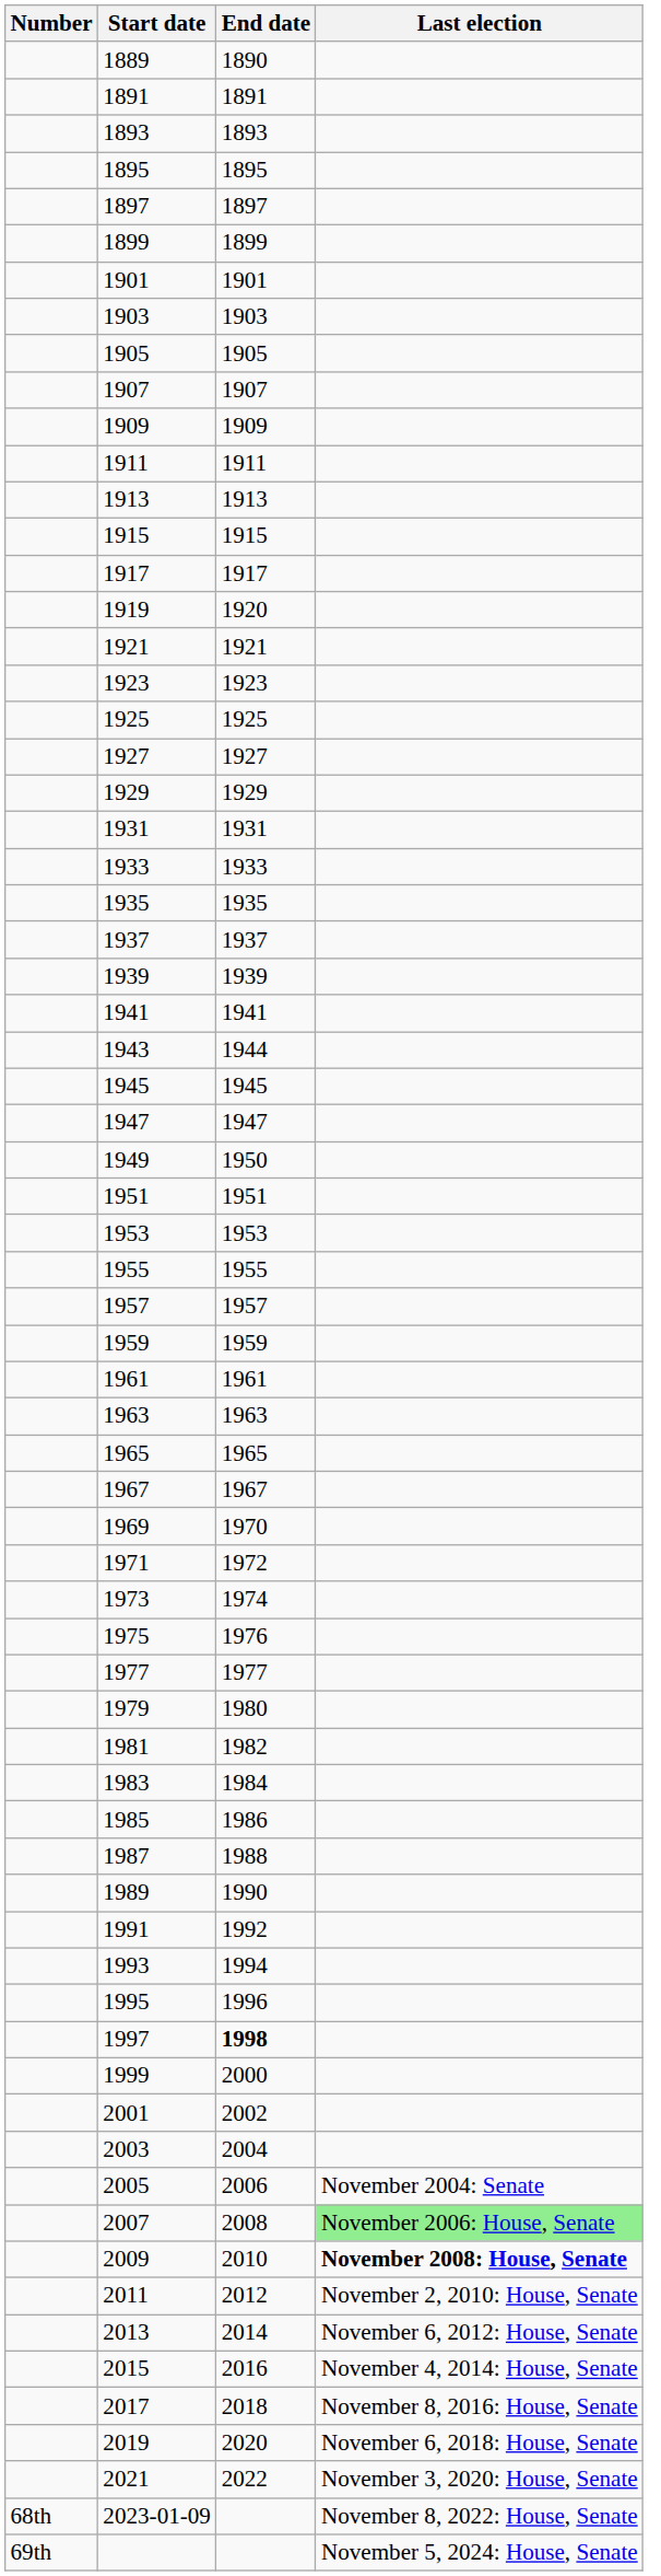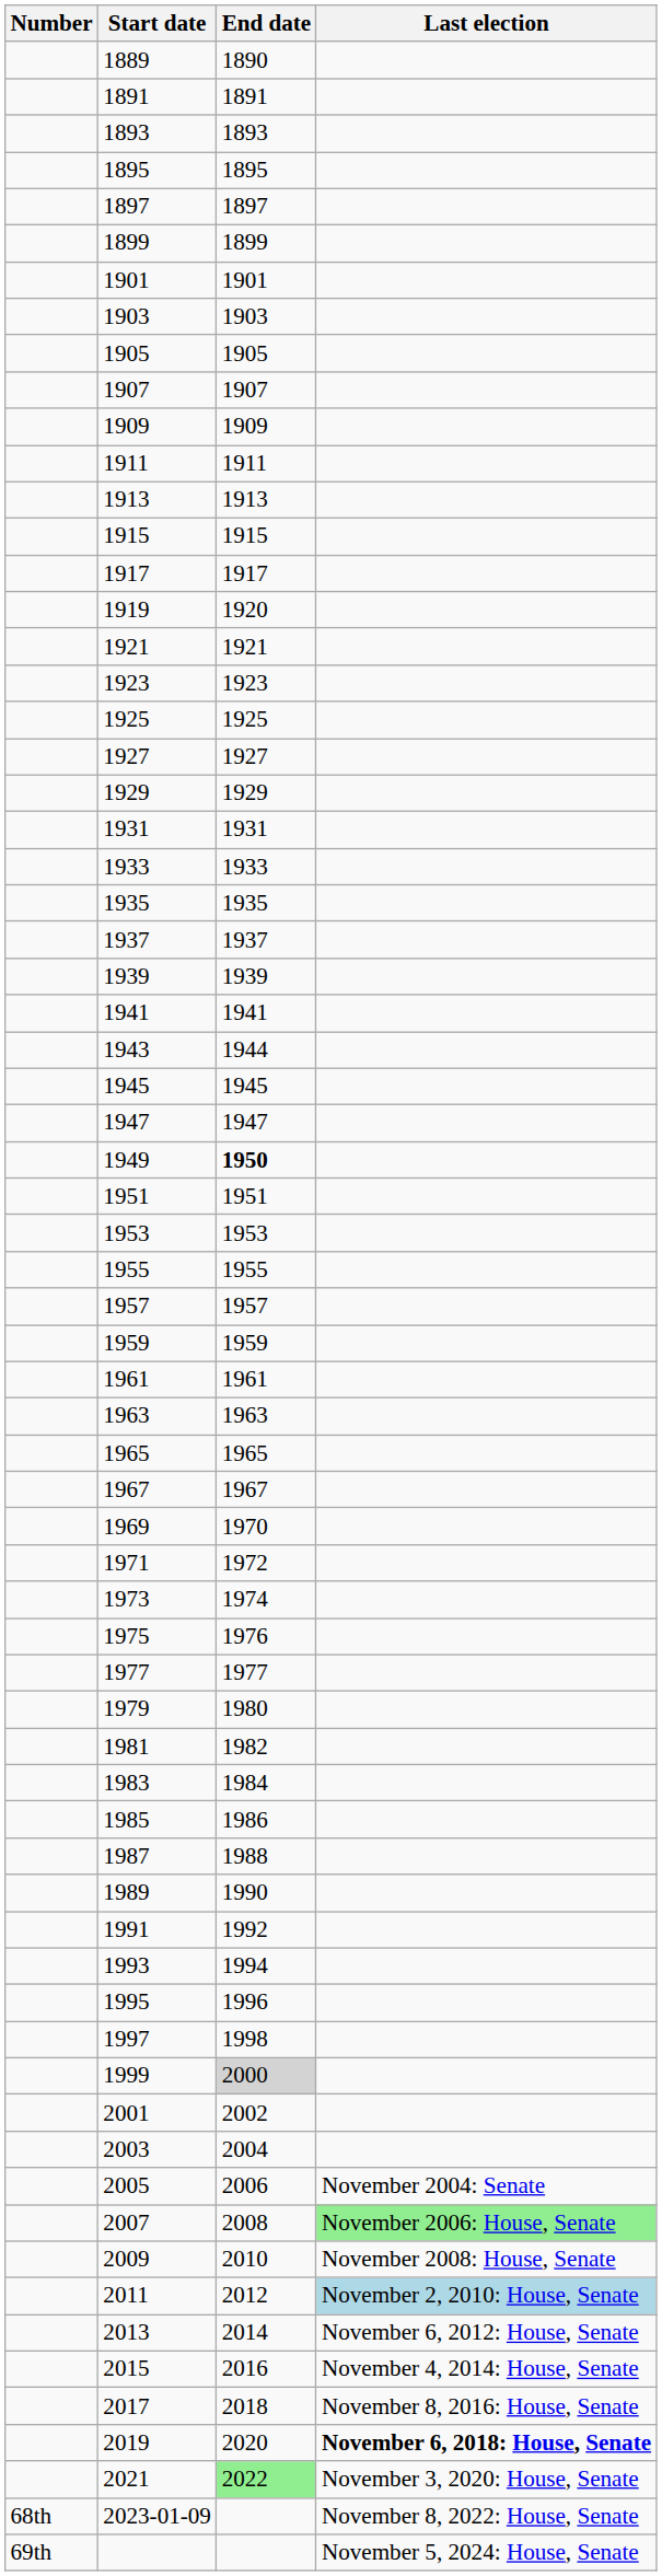1949 | End date: normal -> bold
1997 | End date: bold -> normal
1999 | End date: no background -> lightgrey background
2009 | Last election: bold -> normal
2011 | Last election: no background -> lightblue background
2019 | Last election: normal -> bold
2021 | End date: no background -> lightgreen background
